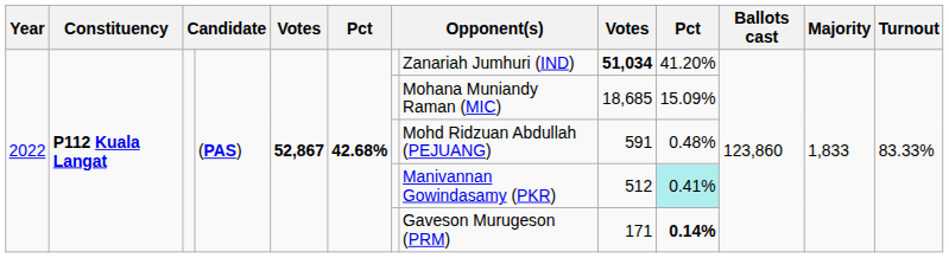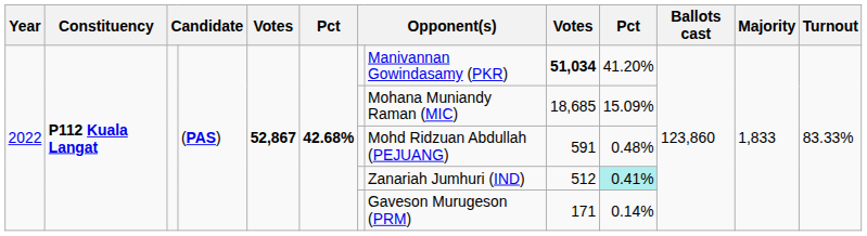row 2 | column 8: Zanariah Jumhuri (IND) -> Manivannan Gowindasamy (PKR)
row 5 | column 8: Manivannan Gowindasamy (PKR) -> Zanariah Jumhuri (IND)
row 6 | column 10: bold -> normal
